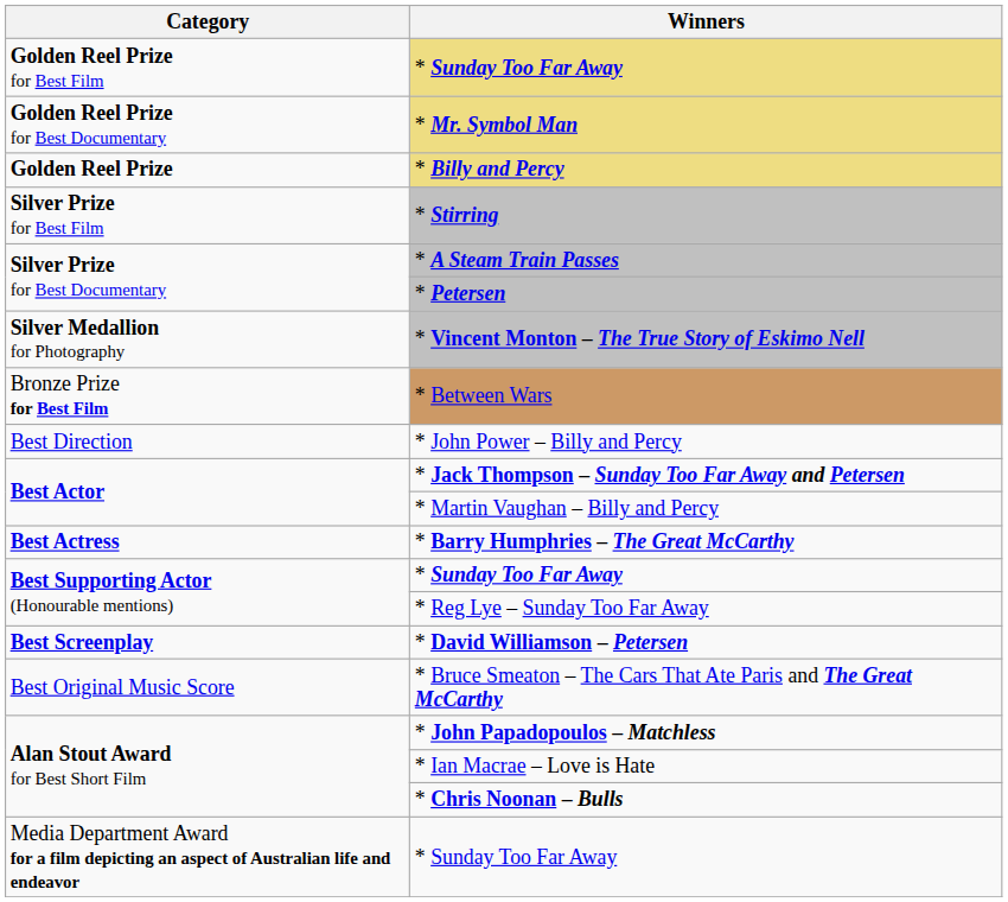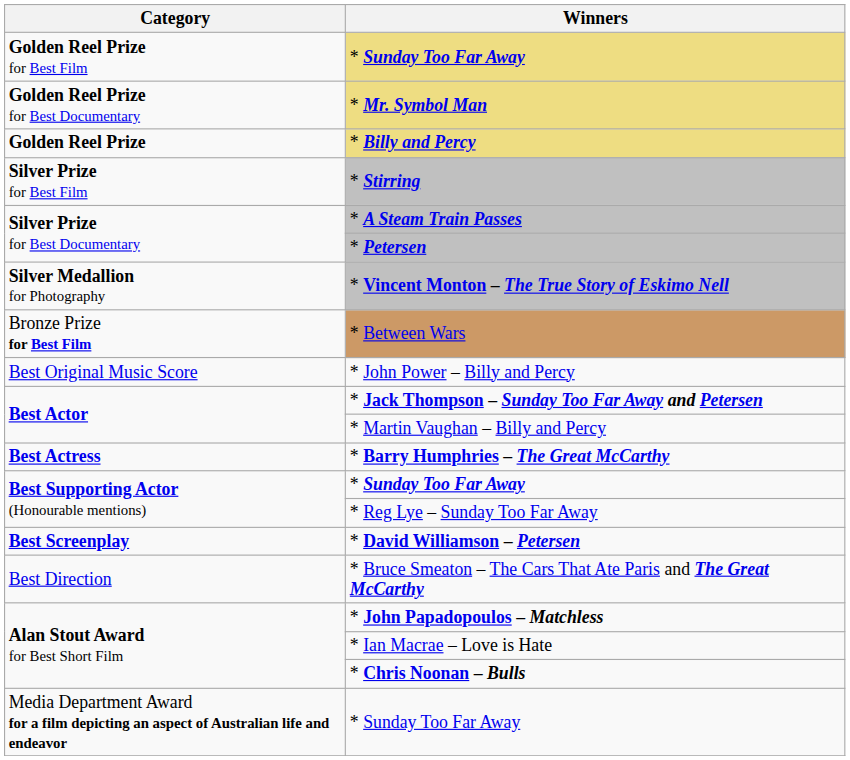row 10 | Category: Best Direction -> Best Original Music Score
row 17 | Category: Best Original Music Score -> Best Direction
